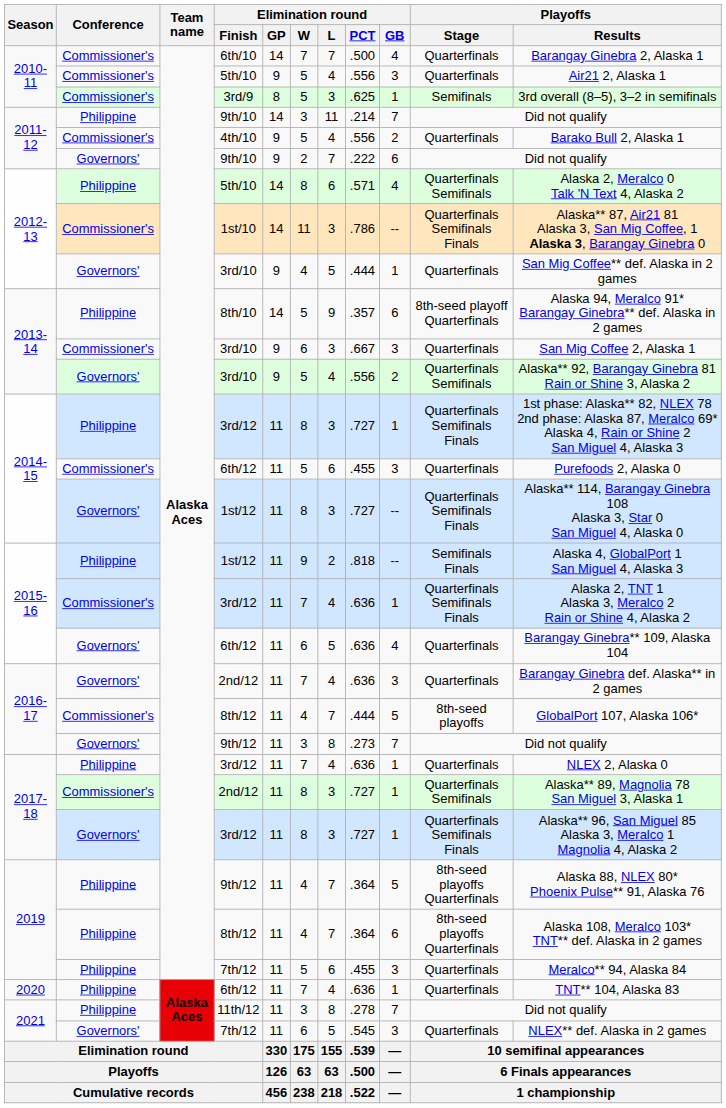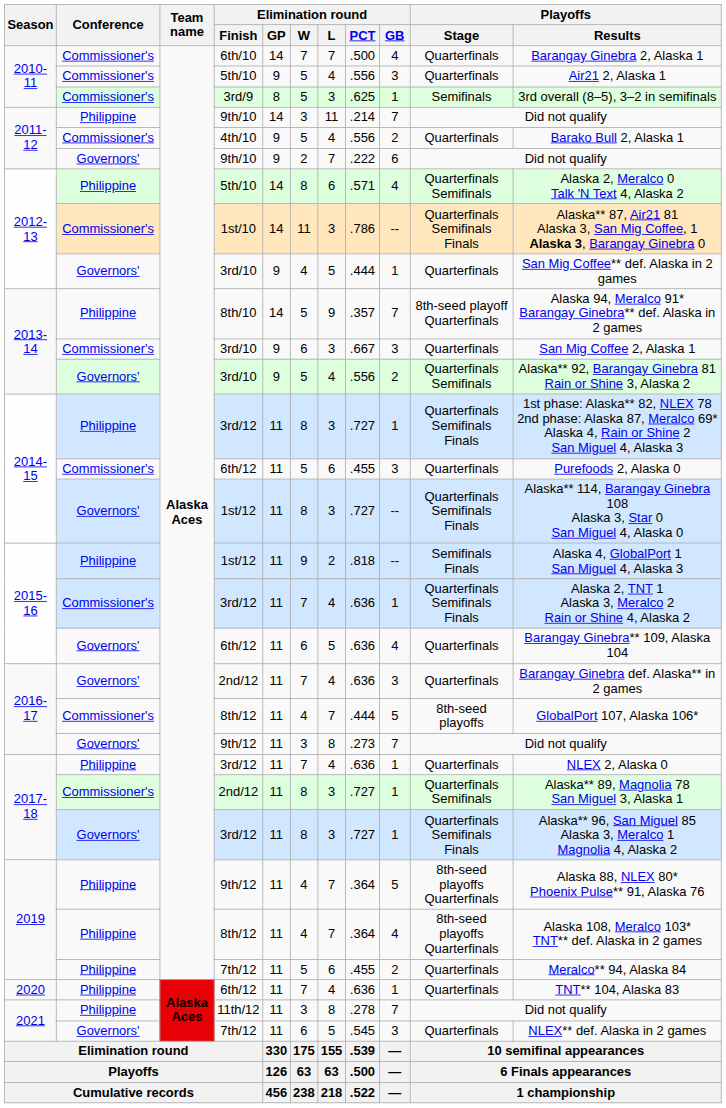8th/10 | Elimination round / GB: 6 -> 7
2019 / 8th/12 | Elimination round / GB: 6 -> 4
2019 / 7th/12 | Elimination round / GB: 3 -> 2
